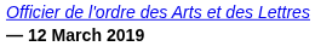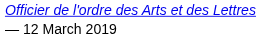— 12 March 2019 | column 1: bold -> normal
